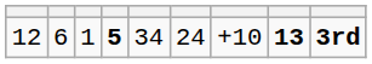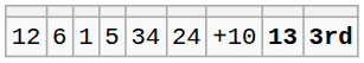12 | column 4: bold -> normal
